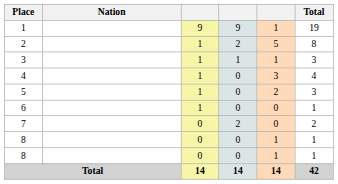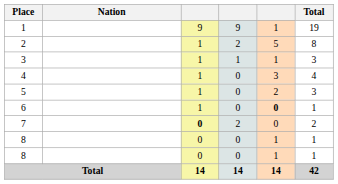6 | column 5: normal -> bold
7 | column 3: normal -> bold
